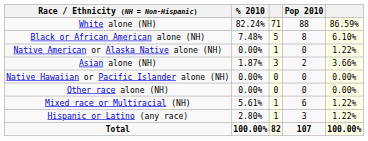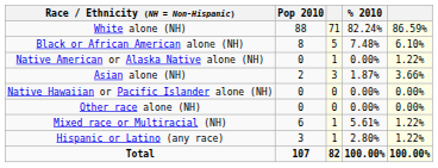columns swapped: Pop 2010 <-> % 2010
